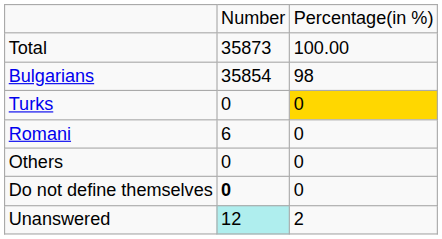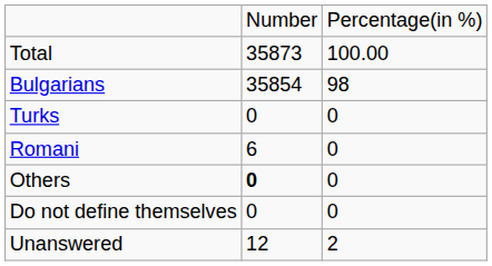Turks | column 3: gold background -> no background
Others | column 2: normal -> bold
Do not define themselves | column 2: bold -> normal
Unanswered | column 2: paleturquoise background -> no background
